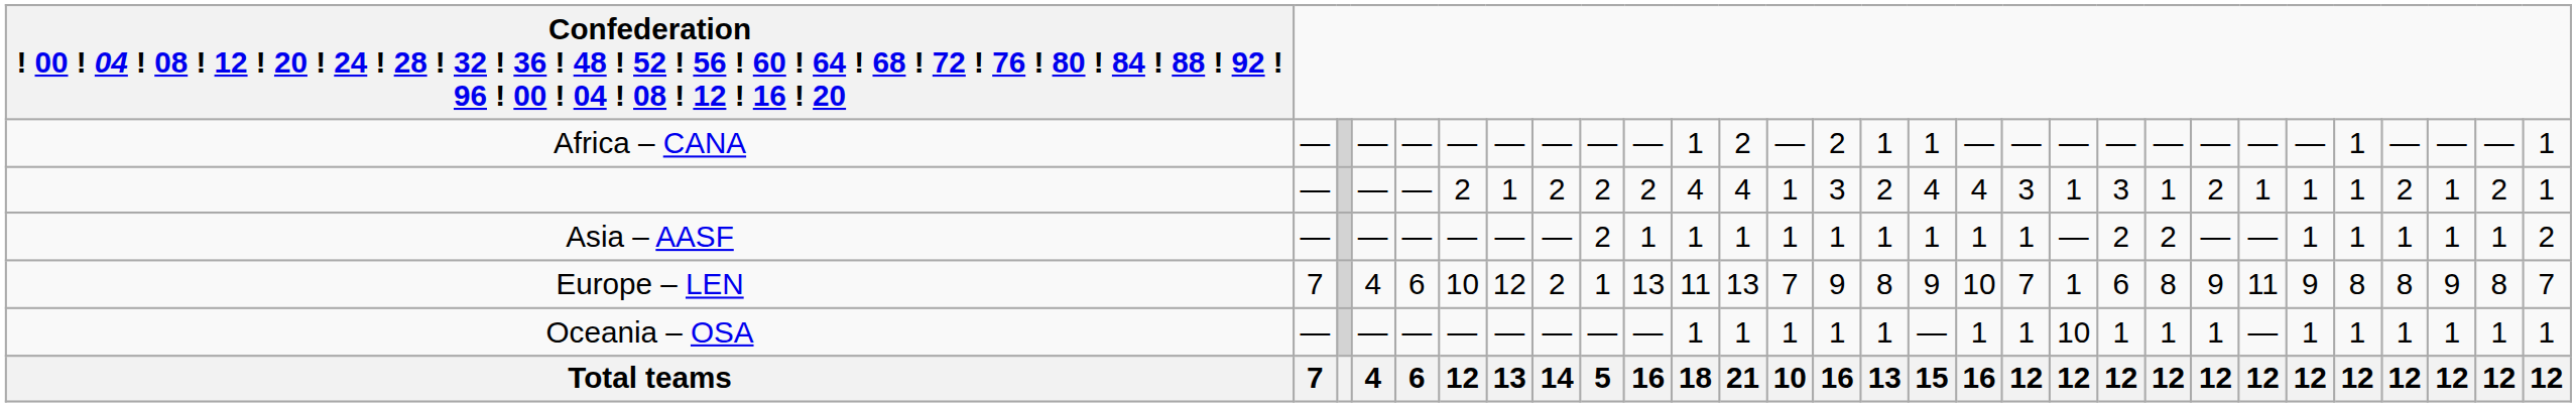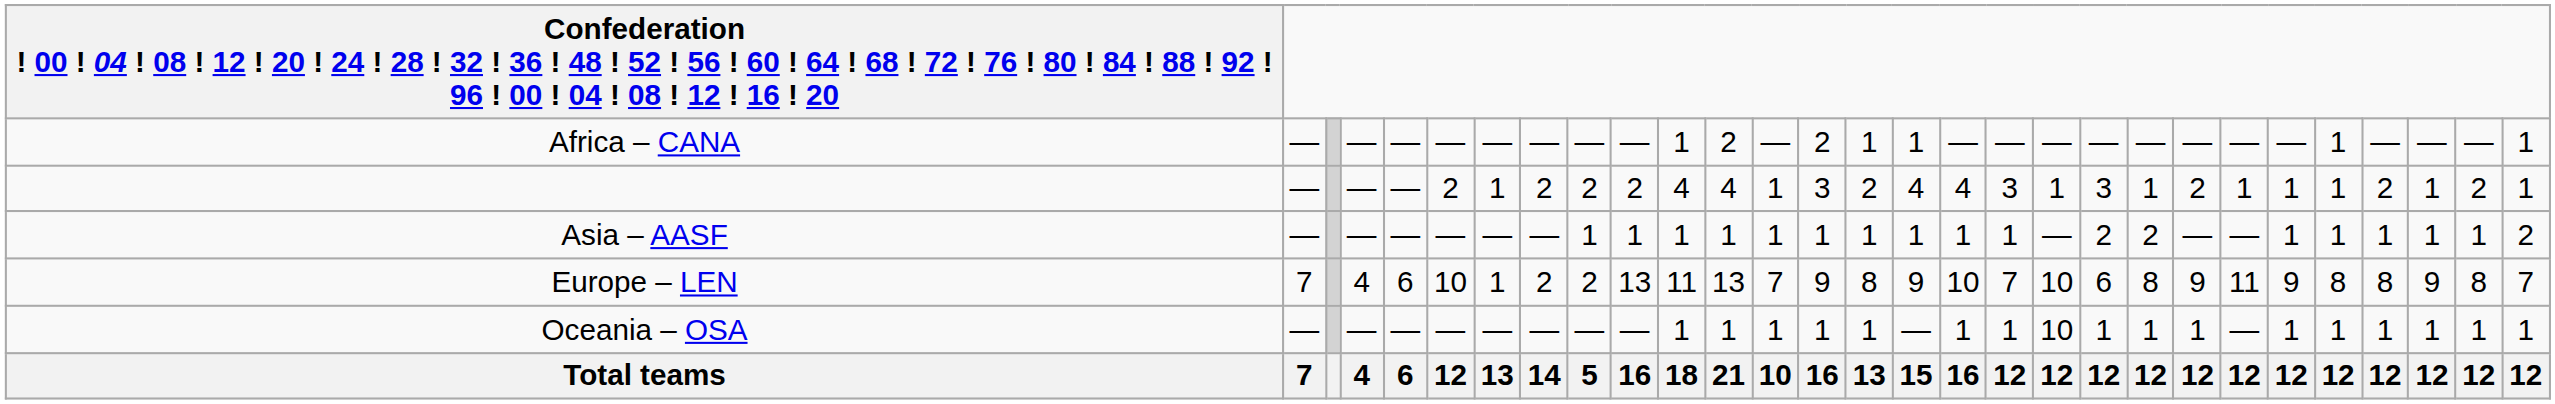Asia – AASF | column 9: 2 -> 1
Europe – LEN | column 7: 12 -> 1
Europe – LEN | column 9: 1 -> 2
Europe – LEN | column 19: 1 -> 10
